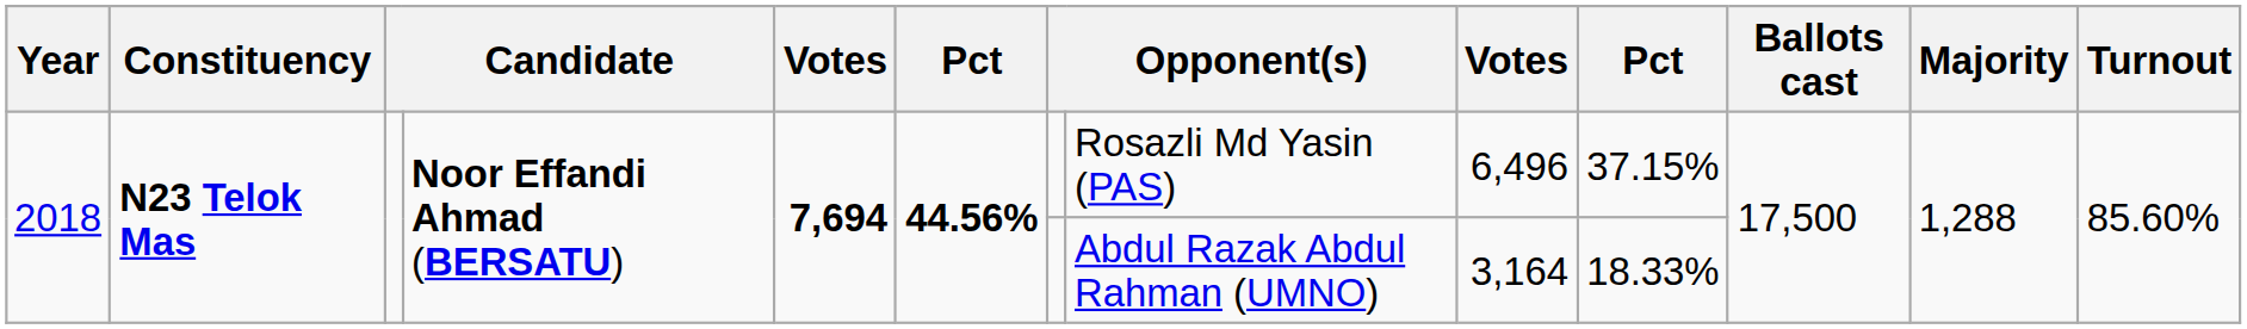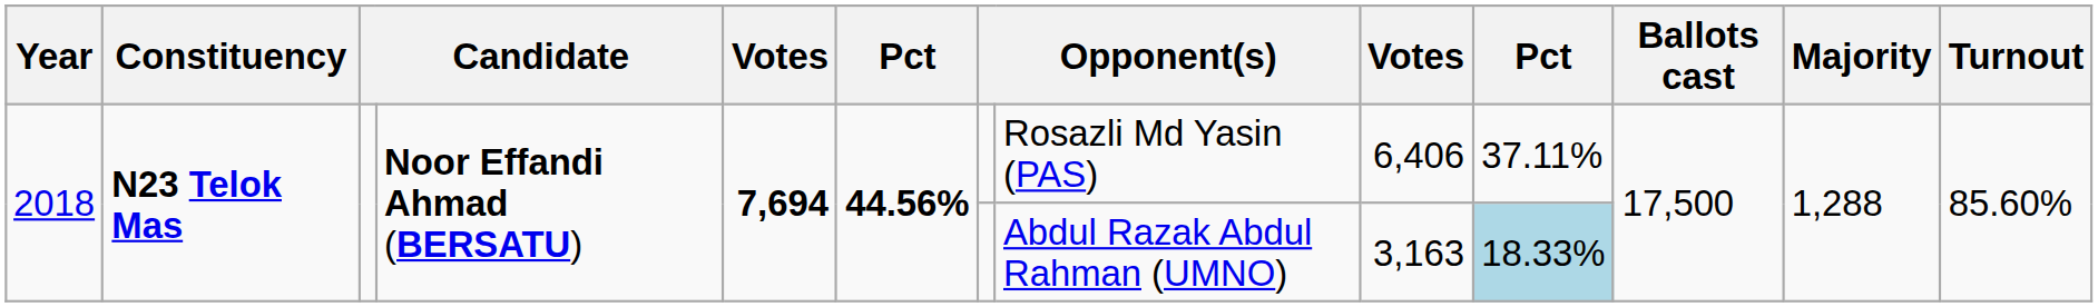row 2 | column 9: 6,496 -> 6,406
row 2 | column 10: 37.15% -> 37.11%
row 3 | column 9: 3,164 -> 3,163
row 3 | column 10: no background -> lightblue background
